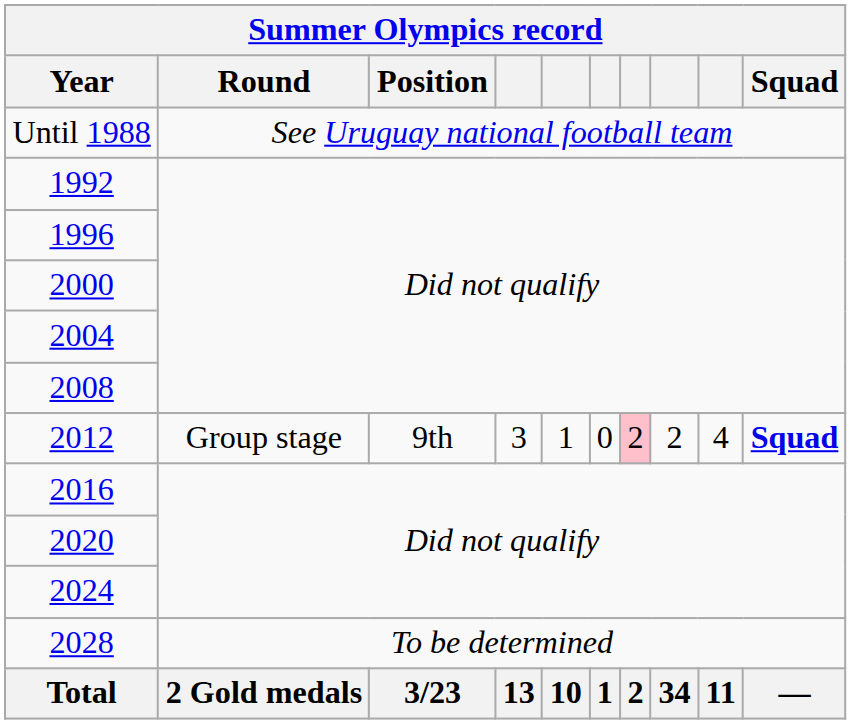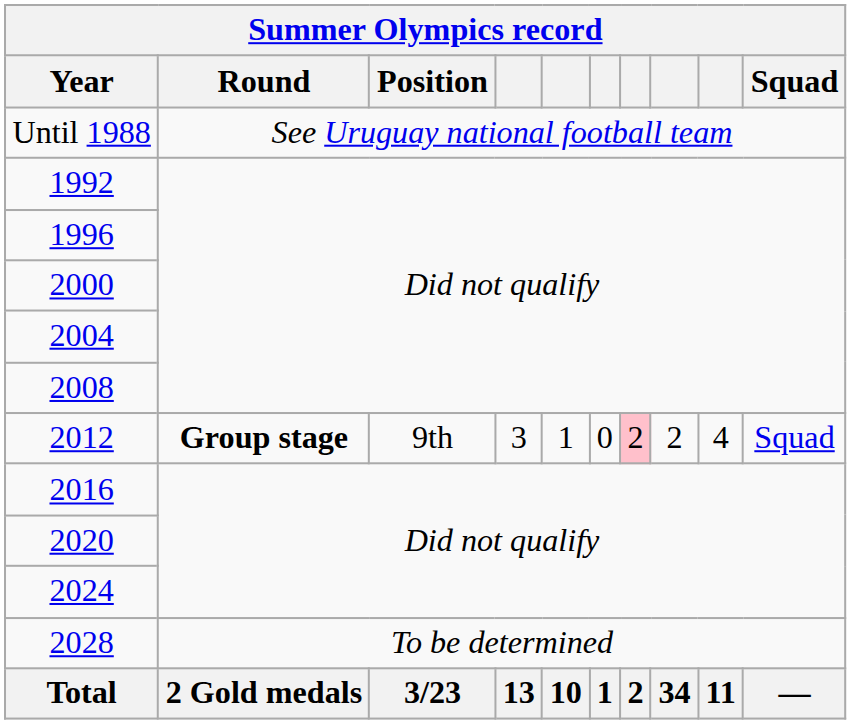2012 | Round: normal -> bold
2012 | Squad: bold -> normal
